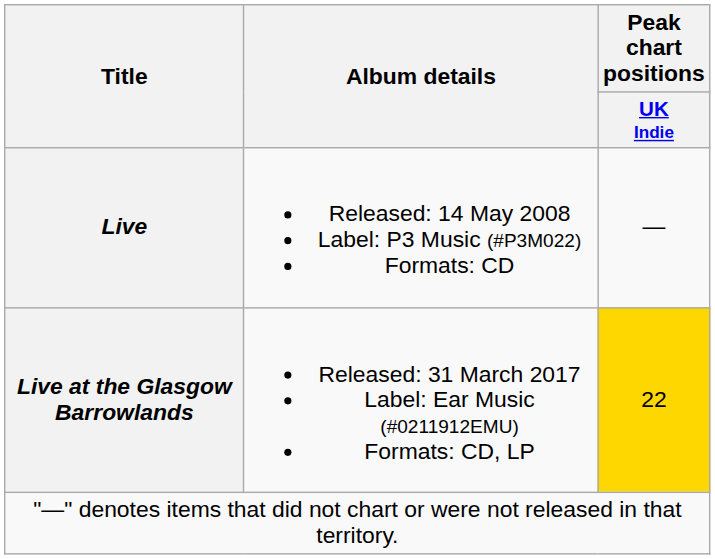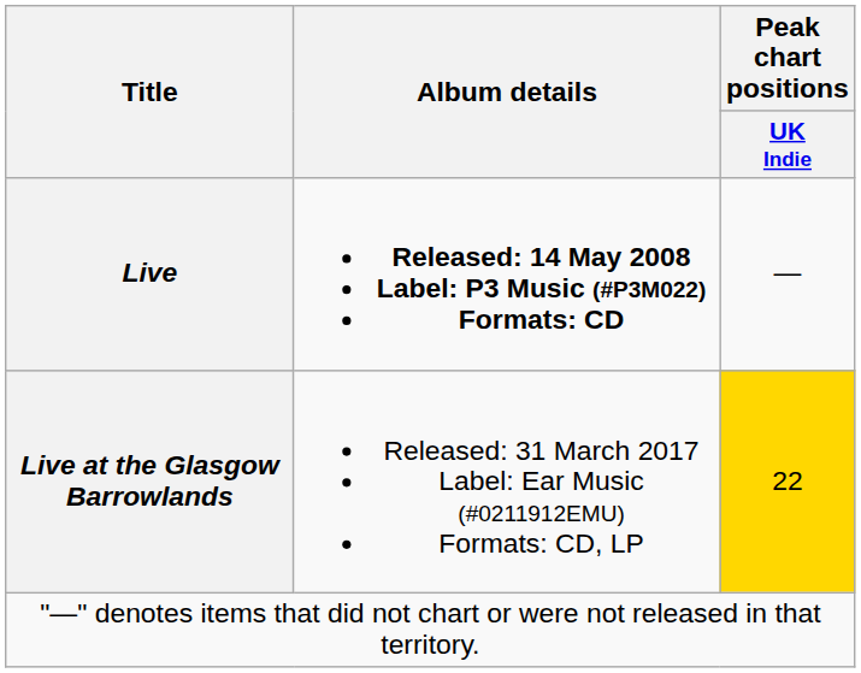Live | Album details: normal -> bold
